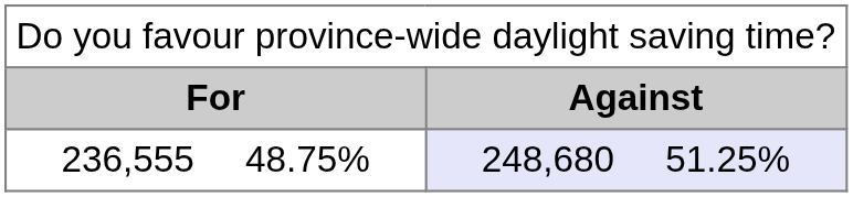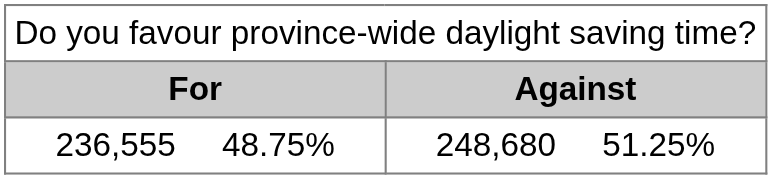236,555 48.75% | column 2: lavender background -> no background
